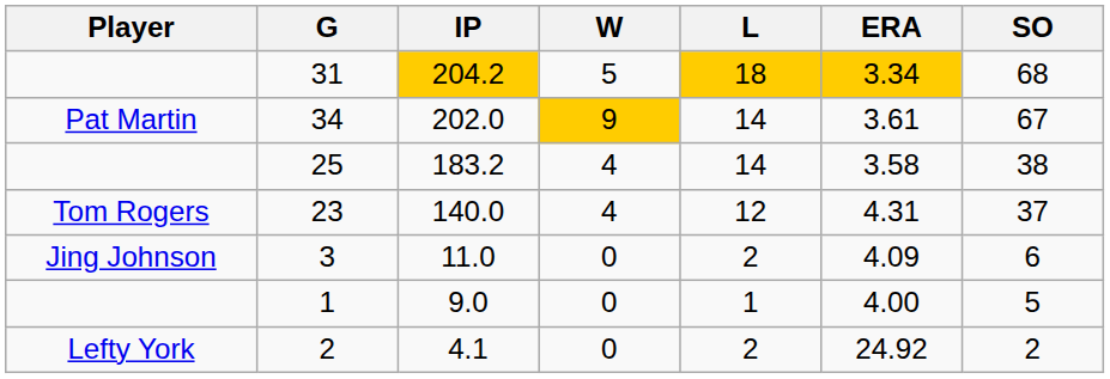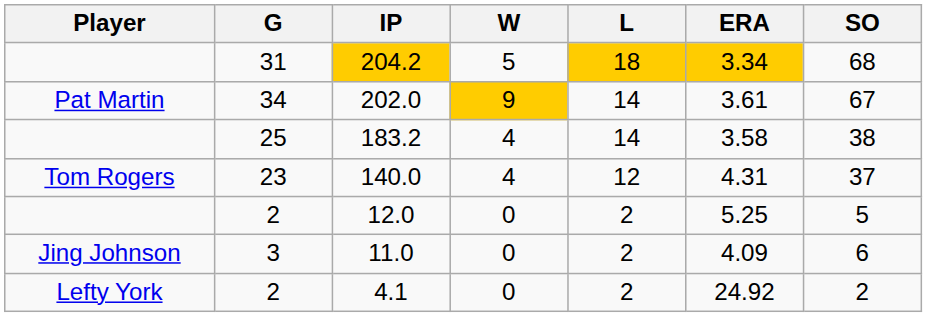+ row: 2 | 12.0 | 0 | 2 | 5.25 | 5
- row: 1 | 9.0 | 0 | 1 | 4.00 | 5
